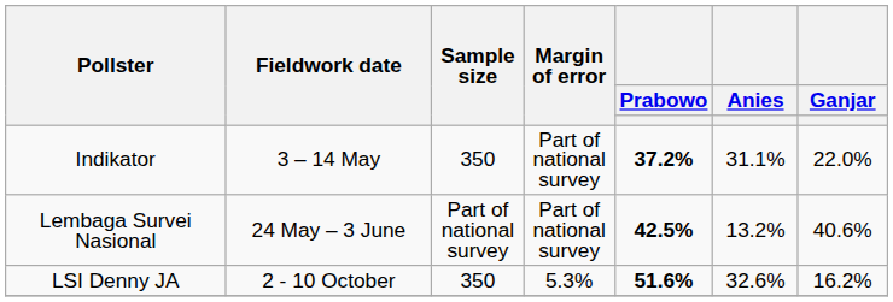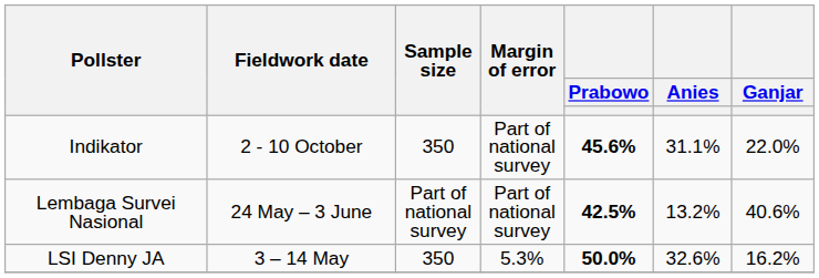Indikator | Fieldwork date: 3 – 14 May -> 2 - 10 October
Indikator | Prabowo: 37.2% -> 45.6%
LSI Denny JA | Fieldwork date: 2 - 10 October -> 3 – 14 May
LSI Denny JA | Prabowo: 51.6% -> 50.0%
